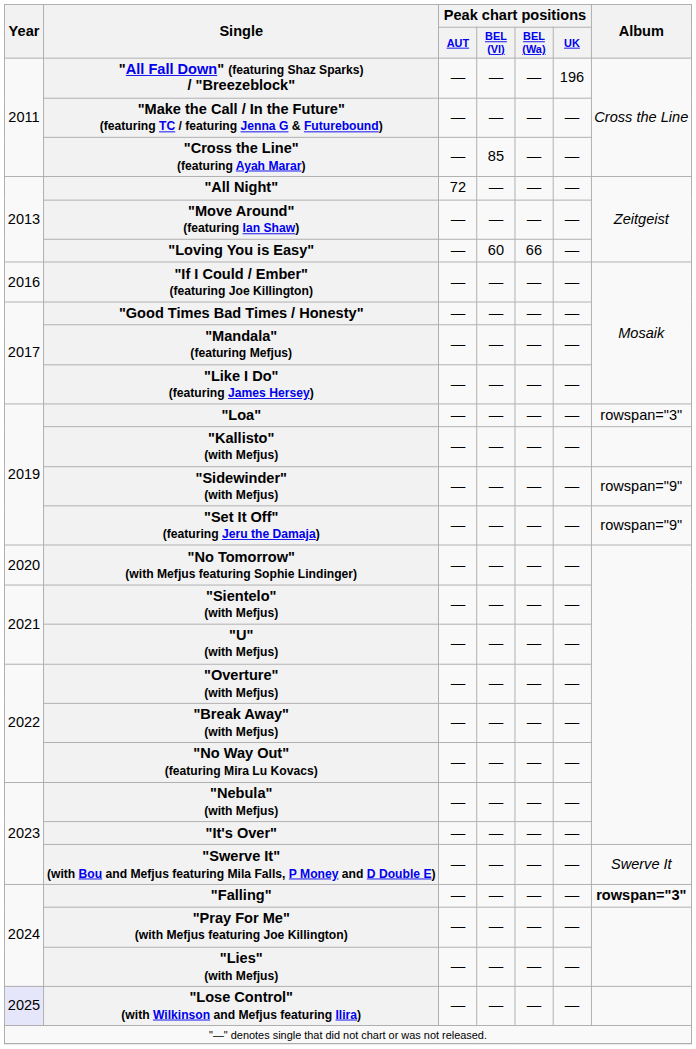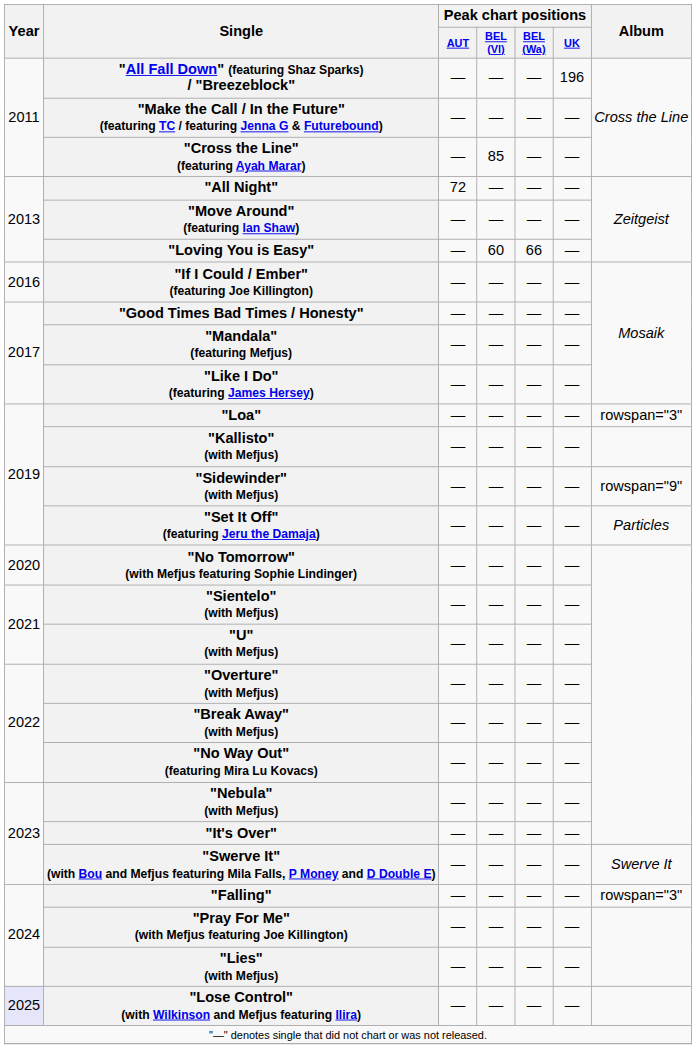"Set It Off" (featuring Jeru the Damaja) | Album: rowspan="9" -> Particles
"Falling" | Album: bold -> normal
